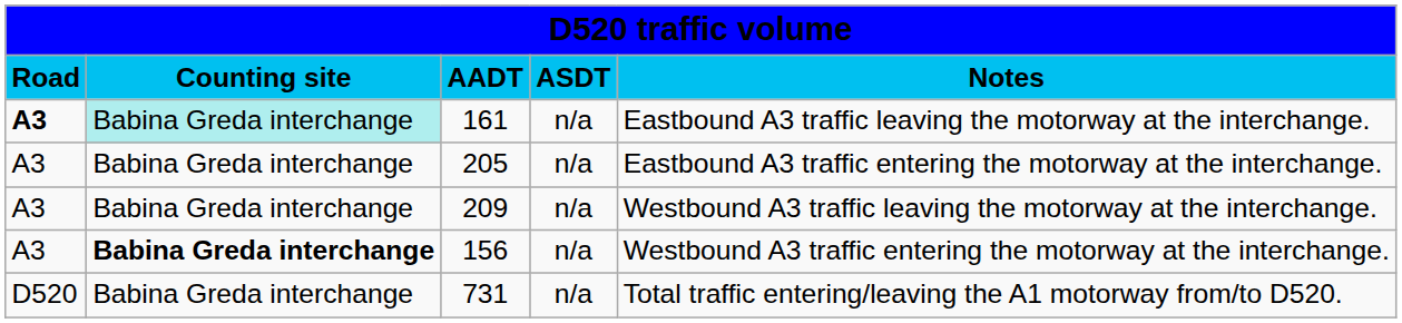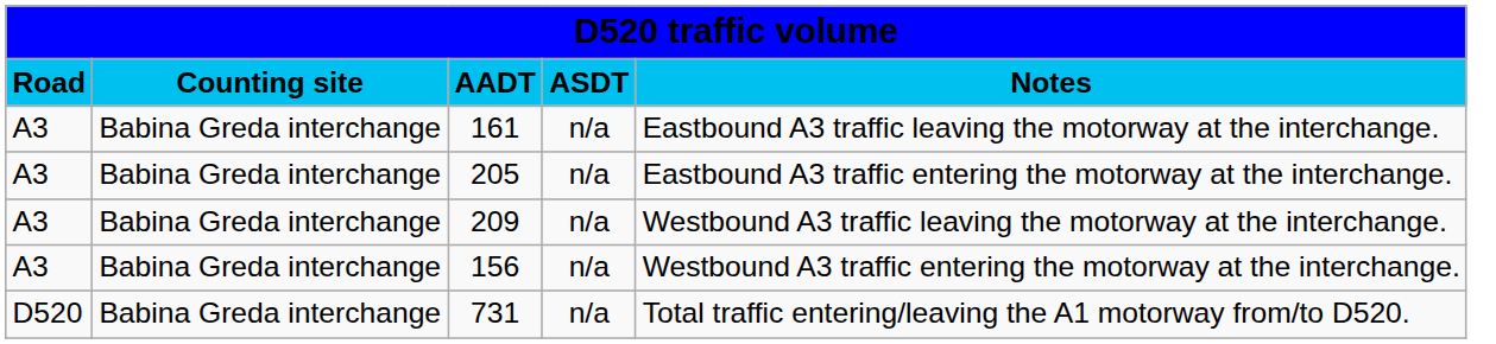161 | column 1: bold -> normal
161 | column 2: paleturquoise background -> no background
156 | column 2: bold -> normal
